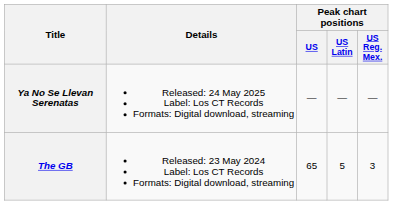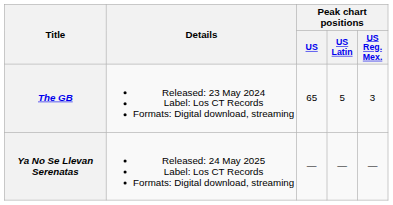rows swapped: The GB <-> Ya No Se Llevan Serenatas
